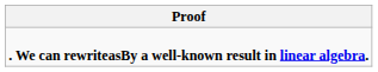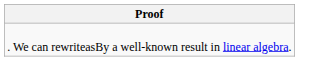row 2 | column 1: bold -> normal
